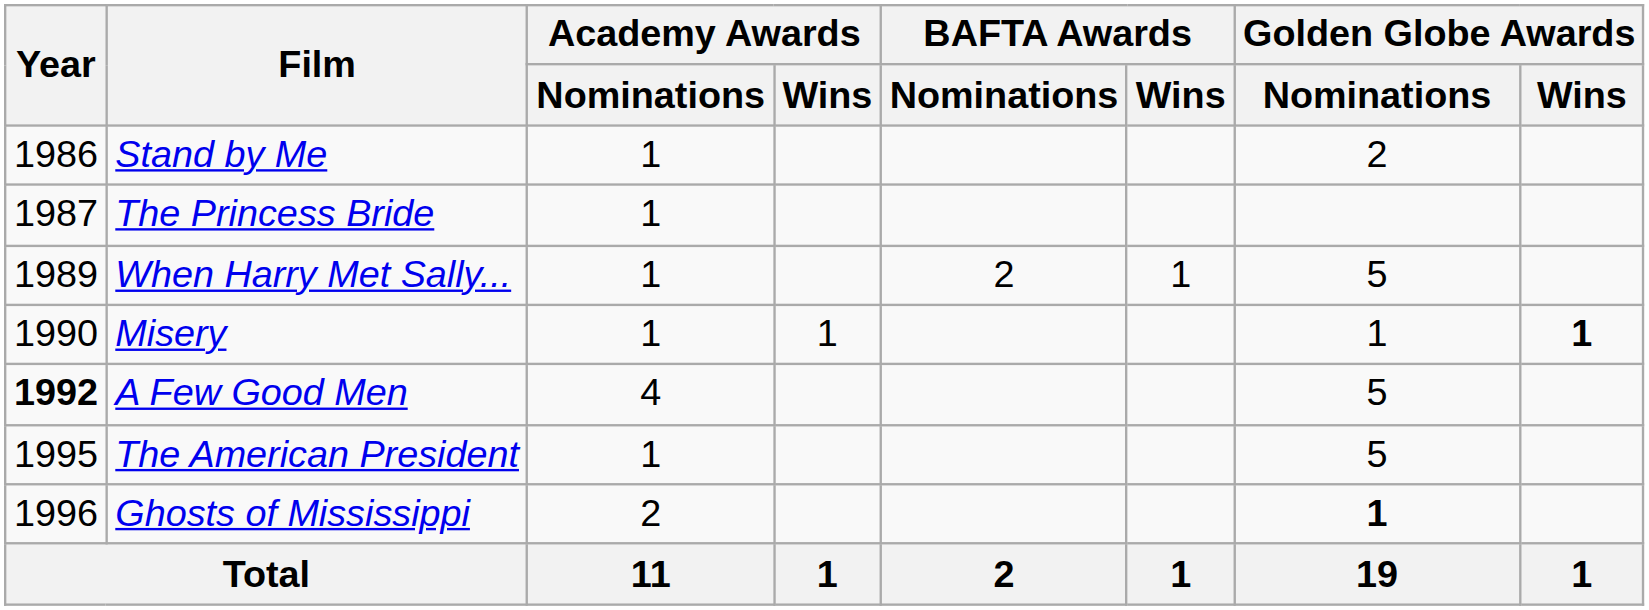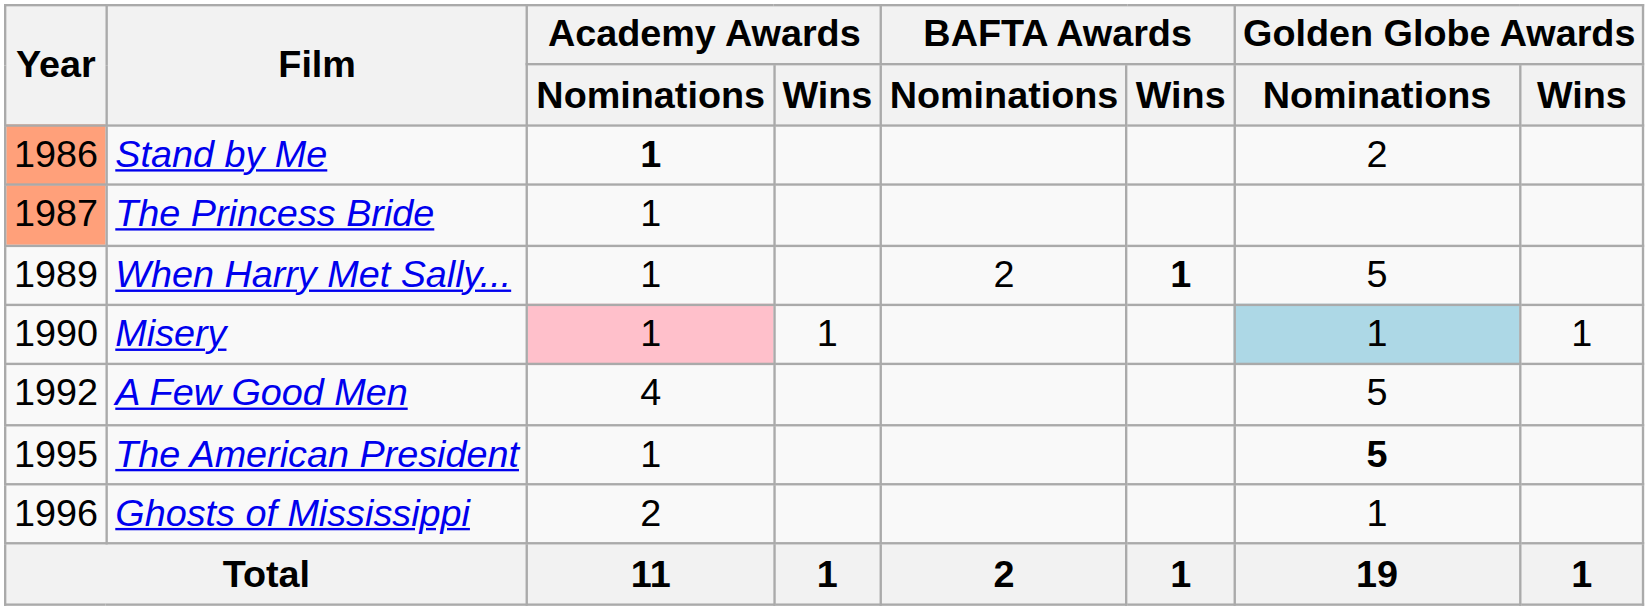Stand by Me | Year: no background -> lightsalmon background
Stand by Me | Academy Awards / Nominations: normal -> bold
The Princess Bride | Year: no background -> lightsalmon background
When Harry Met Sally... | BAFTA Awards / Wins: normal -> bold
Misery | Academy Awards / Nominations: no background -> pink background
Misery | Golden Globe Awards / Nominations: no background -> lightblue background
Misery | Golden Globe Awards / Wins: bold -> normal
A Few Good Men | Year: bold -> normal
The American President | Golden Globe Awards / Nominations: normal -> bold
Ghosts of Mississippi | Golden Globe Awards / Nominations: bold -> normal
